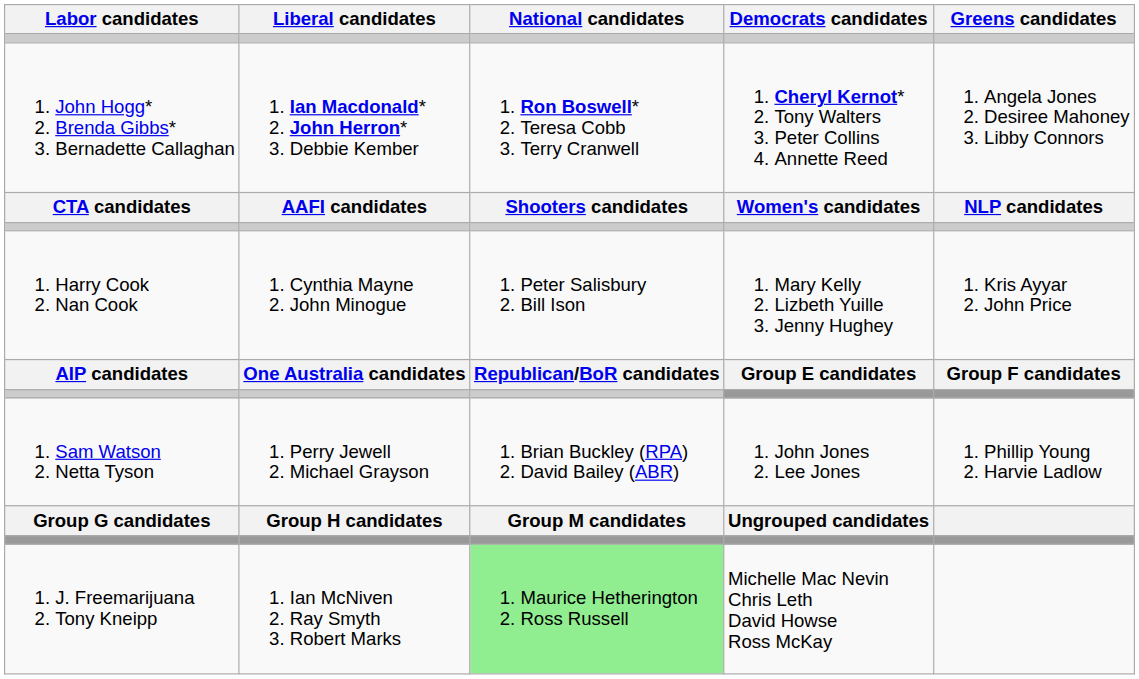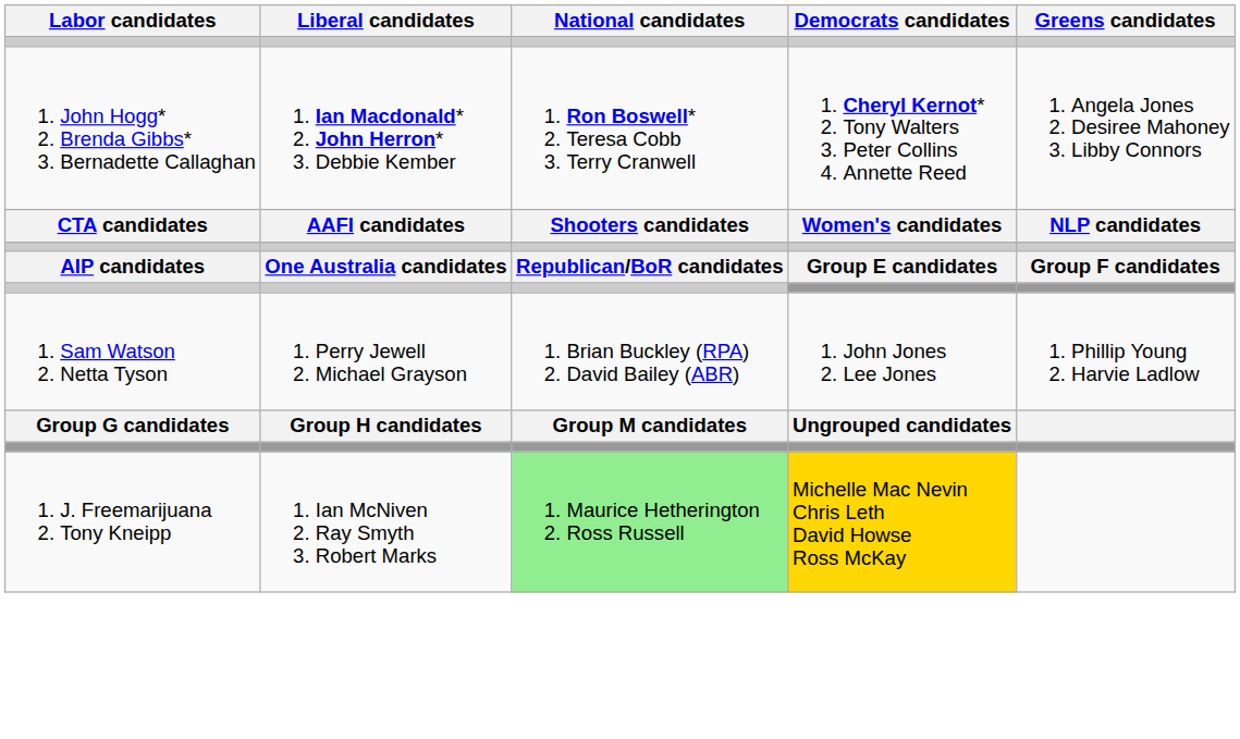- row: Harry Cook Nan Cook | Cynthia Mayne John Minogue | Peter Salisbury Bill Ison | Mary Kelly Lizbeth Yuille Jenny Hughey | Kris Ayyar John Price
J. Freemarijuana Tony Kneipp | Democrats candidates: no background -> gold background
